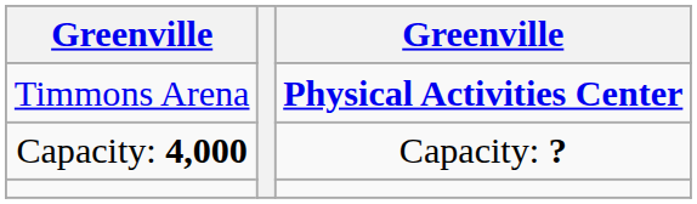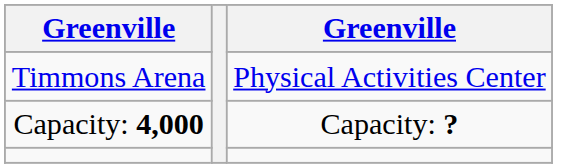Timmons Arena | column 3: bold -> normal
